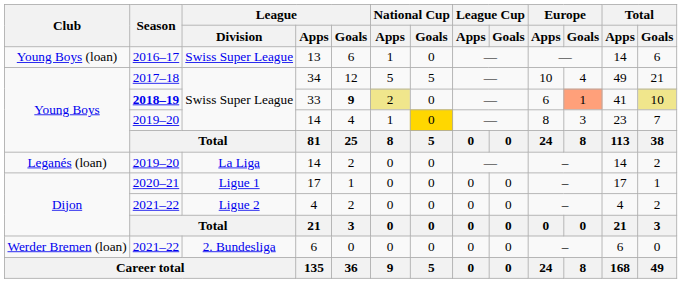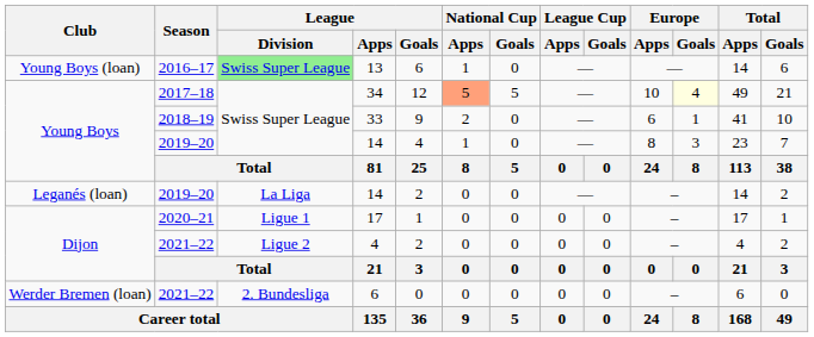13 | League / Division: no background -> lightgreen background
34 | National Cup / Apps: no background -> lightsalmon background
34 | Europe / Goals: no background -> lightyellow background
33 | Season: bold -> normal
33 | League / Goals: bold -> normal
33 | National Cup / Apps: khaki background -> no background
33 | Europe / Goals: lightsalmon background -> no background
33 | Total / Goals: khaki background -> no background
Young Boys / 14 | National Cup / Goals: gold background -> no background
